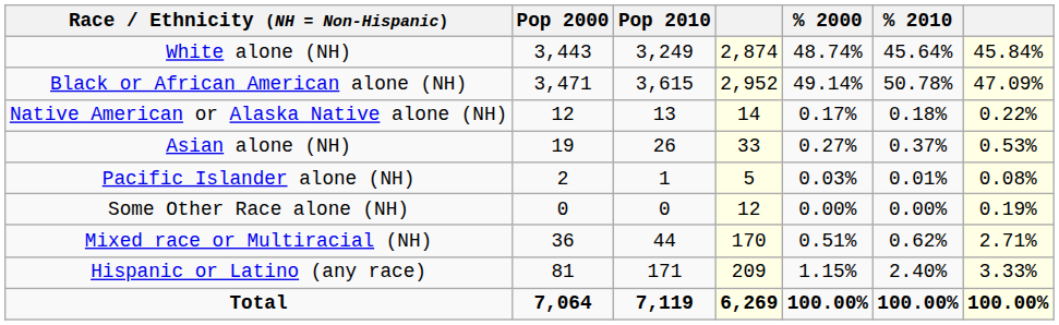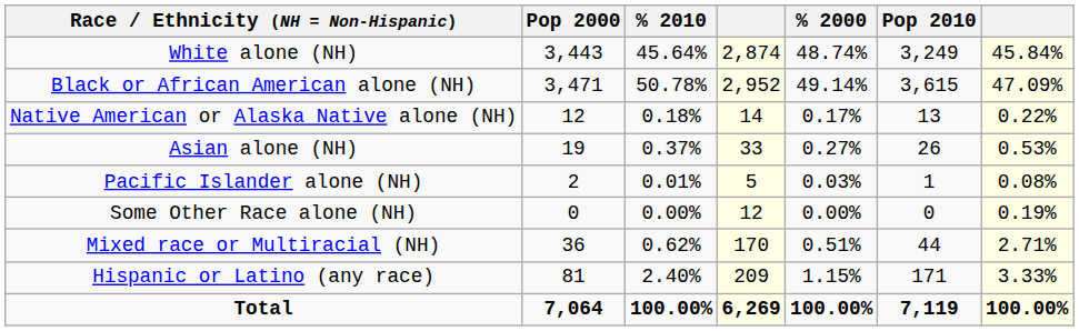columns swapped: Pop 2010 <-> % 2010
